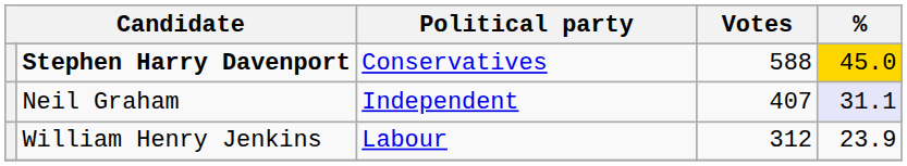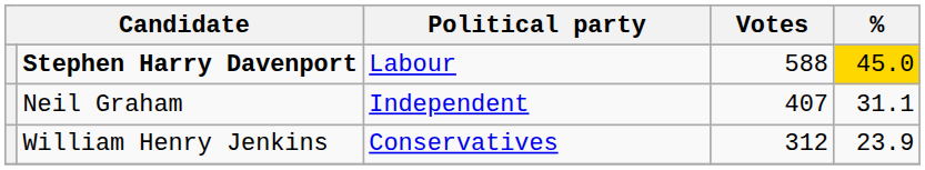Stephen Harry Davenport | Political party: Conservatives -> Labour
Neil Graham | %: lavender background -> no background
William Henry Jenkins | Political party: Labour -> Conservatives
